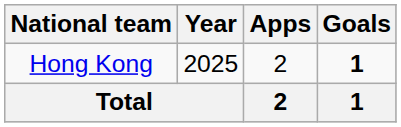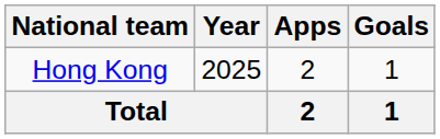Hong Kong | Goals: bold -> normal
